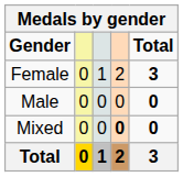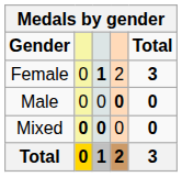Female | column 3: normal -> bold
Male | column 4: normal -> bold
Mixed | column 2: normal -> bold
Mixed | column 3: normal -> bold
Mixed | column 4: bold -> normal
